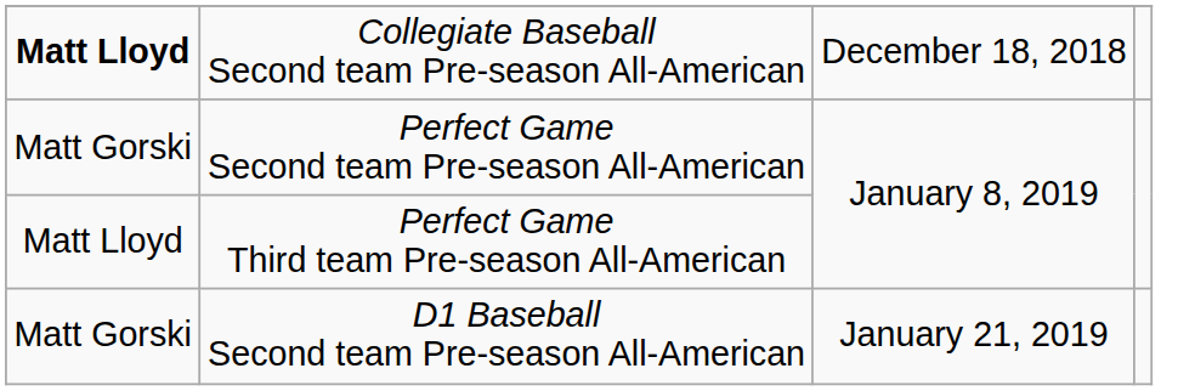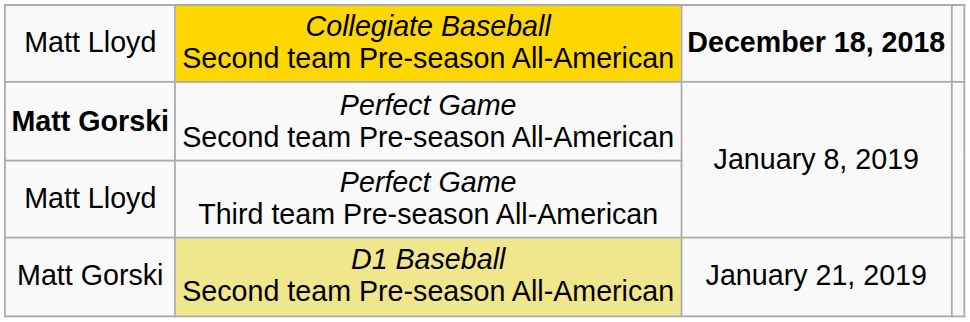row 1 | column 1: bold -> normal
row 1 | column 2: no background -> gold background
row 1 | column 3: normal -> bold
row 2 | column 1: normal -> bold
row 4 | column 2: no background -> khaki background
